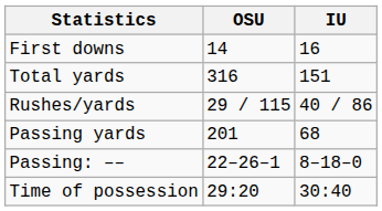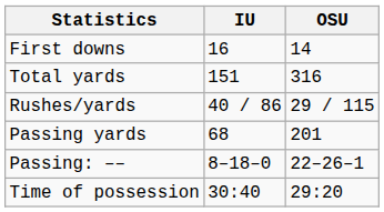columns swapped: IU <-> OSU
